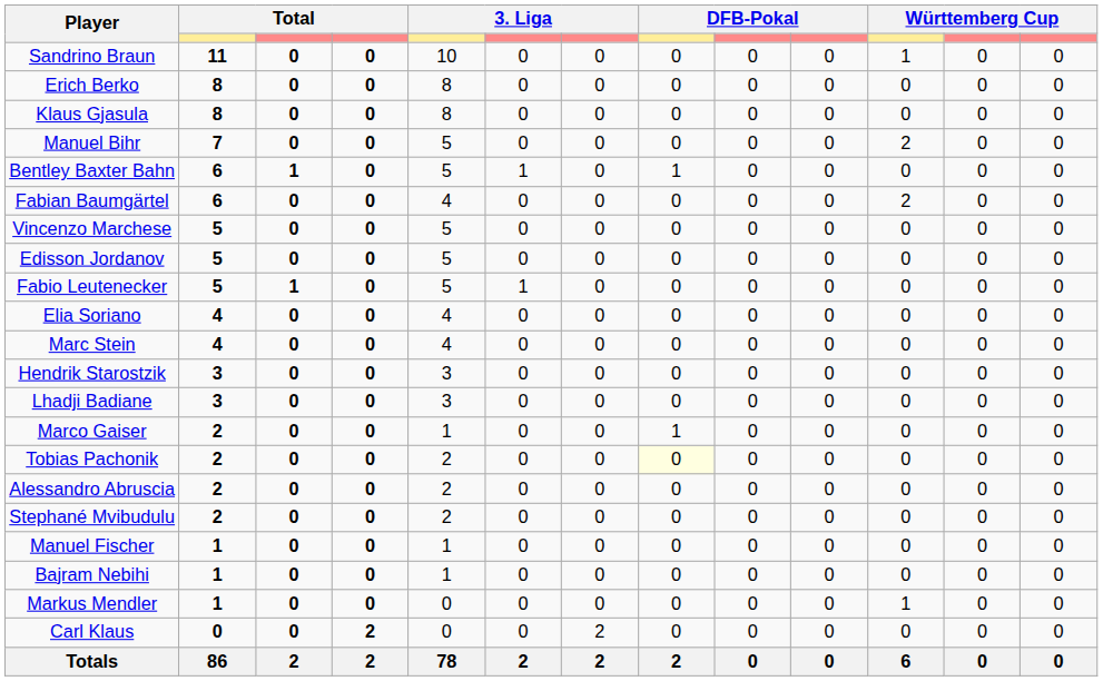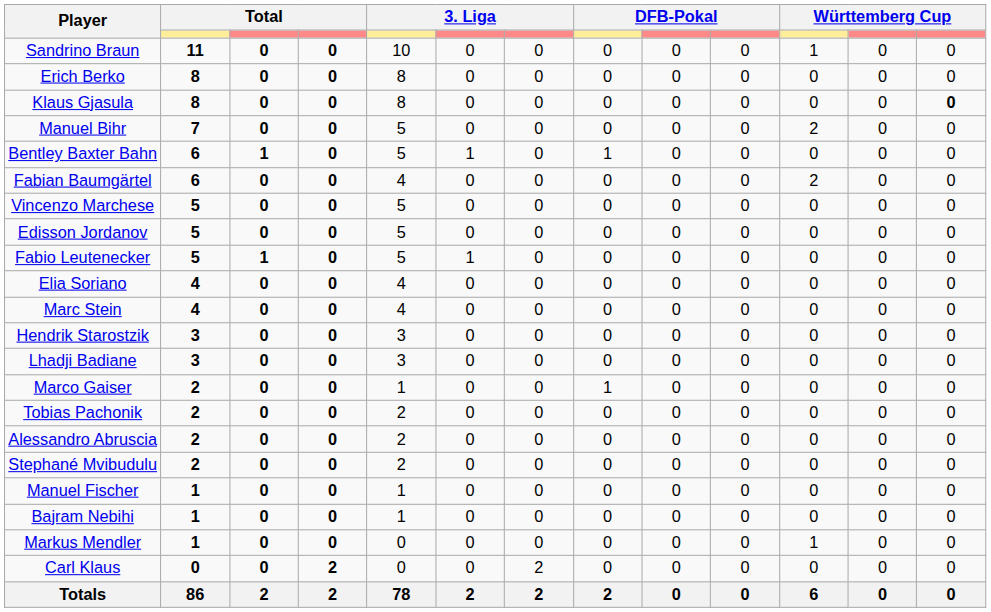Klaus Gjasula | column 13: normal -> bold
Tobias Pachonik | column 8: lightyellow background -> no background
